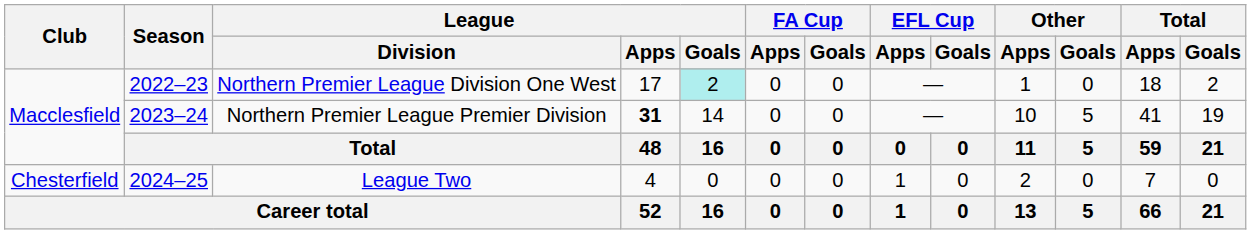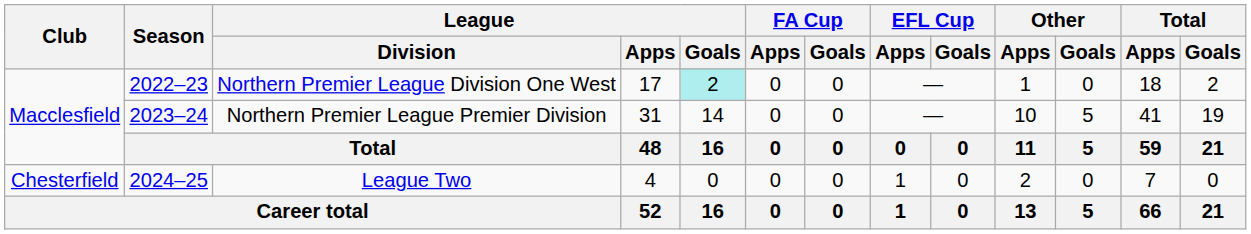Northern Premier League Premier Division | League / Apps: bold -> normal
